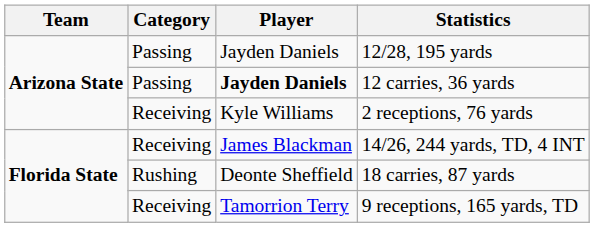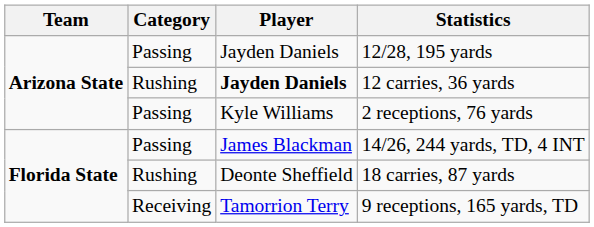12 carries, 36 yards | Category: Passing -> Rushing
2 receptions, 76 yards | Category: Receiving -> Passing
14/26, 244 yards, TD, 4 INT | Category: Receiving -> Passing
